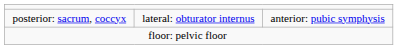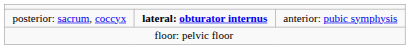posterior: sacrum, coccyx | column 2: normal -> bold
